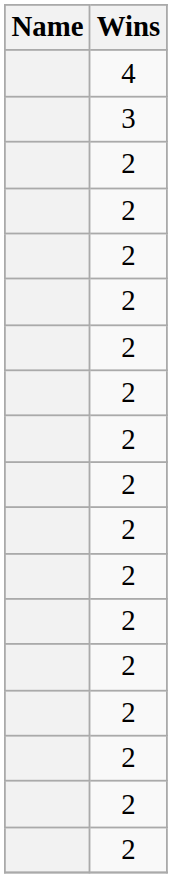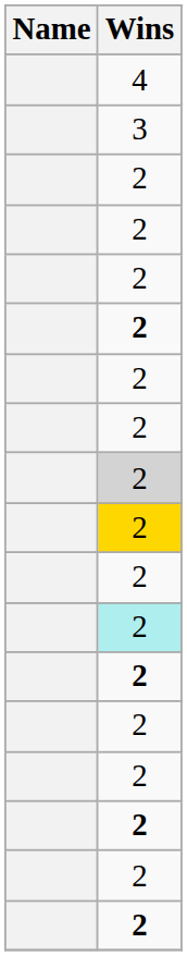row 7 | Wins: normal -> bold
row 10 | Wins: no background -> lightgrey background
row 11 | Wins: no background -> gold background
row 13 | Wins: no background -> paleturquoise background
row 14 | Wins: normal -> bold
row 17 | Wins: normal -> bold
row 19 | Wins: normal -> bold
